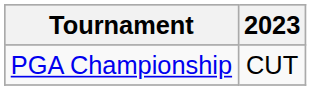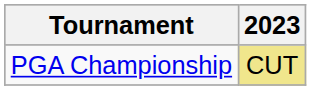PGA Championship | 2023: no background -> khaki background
